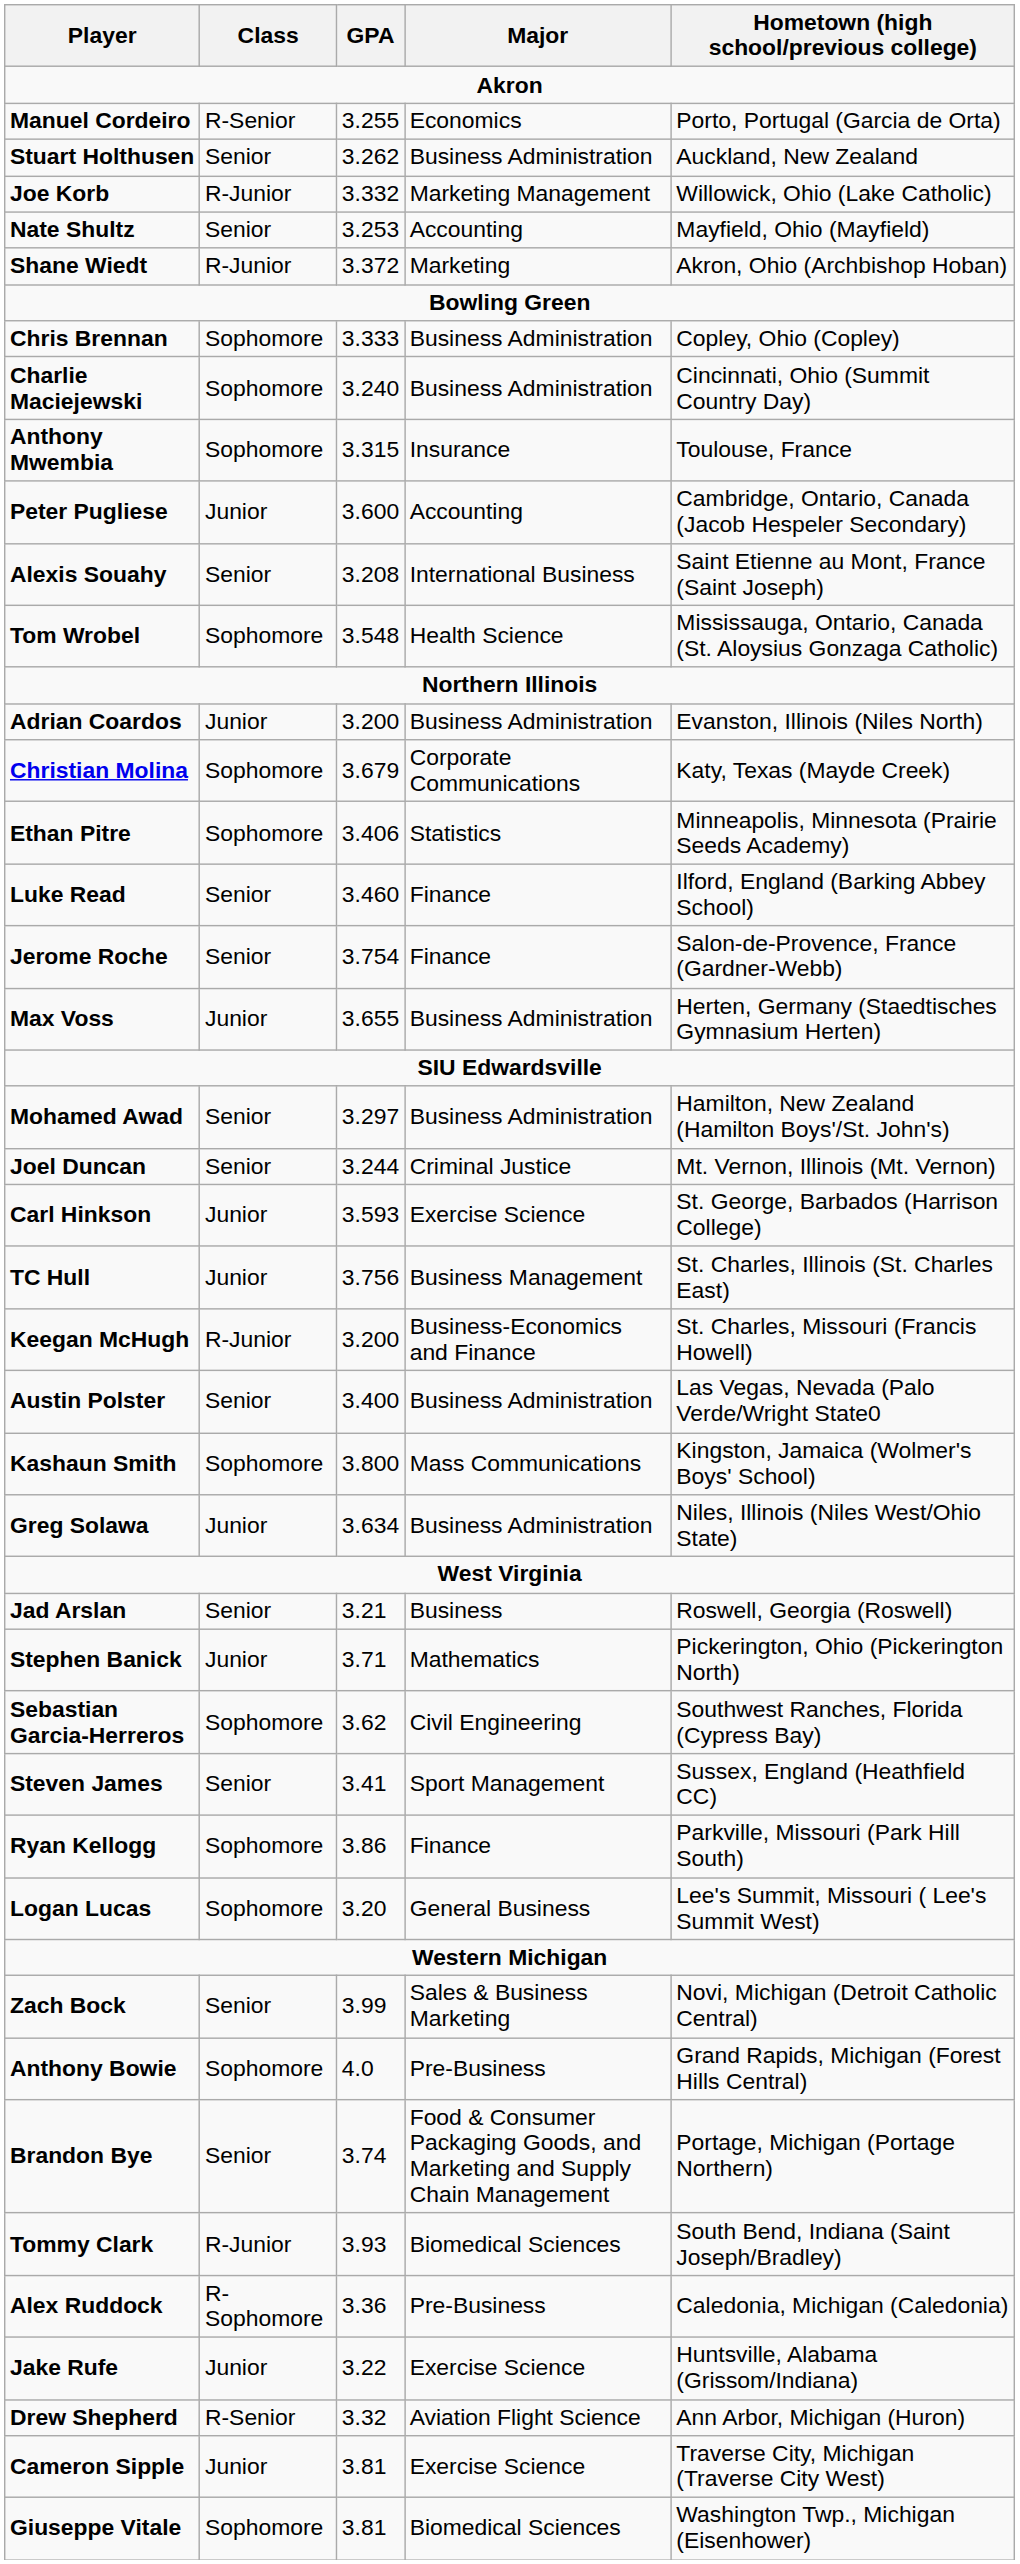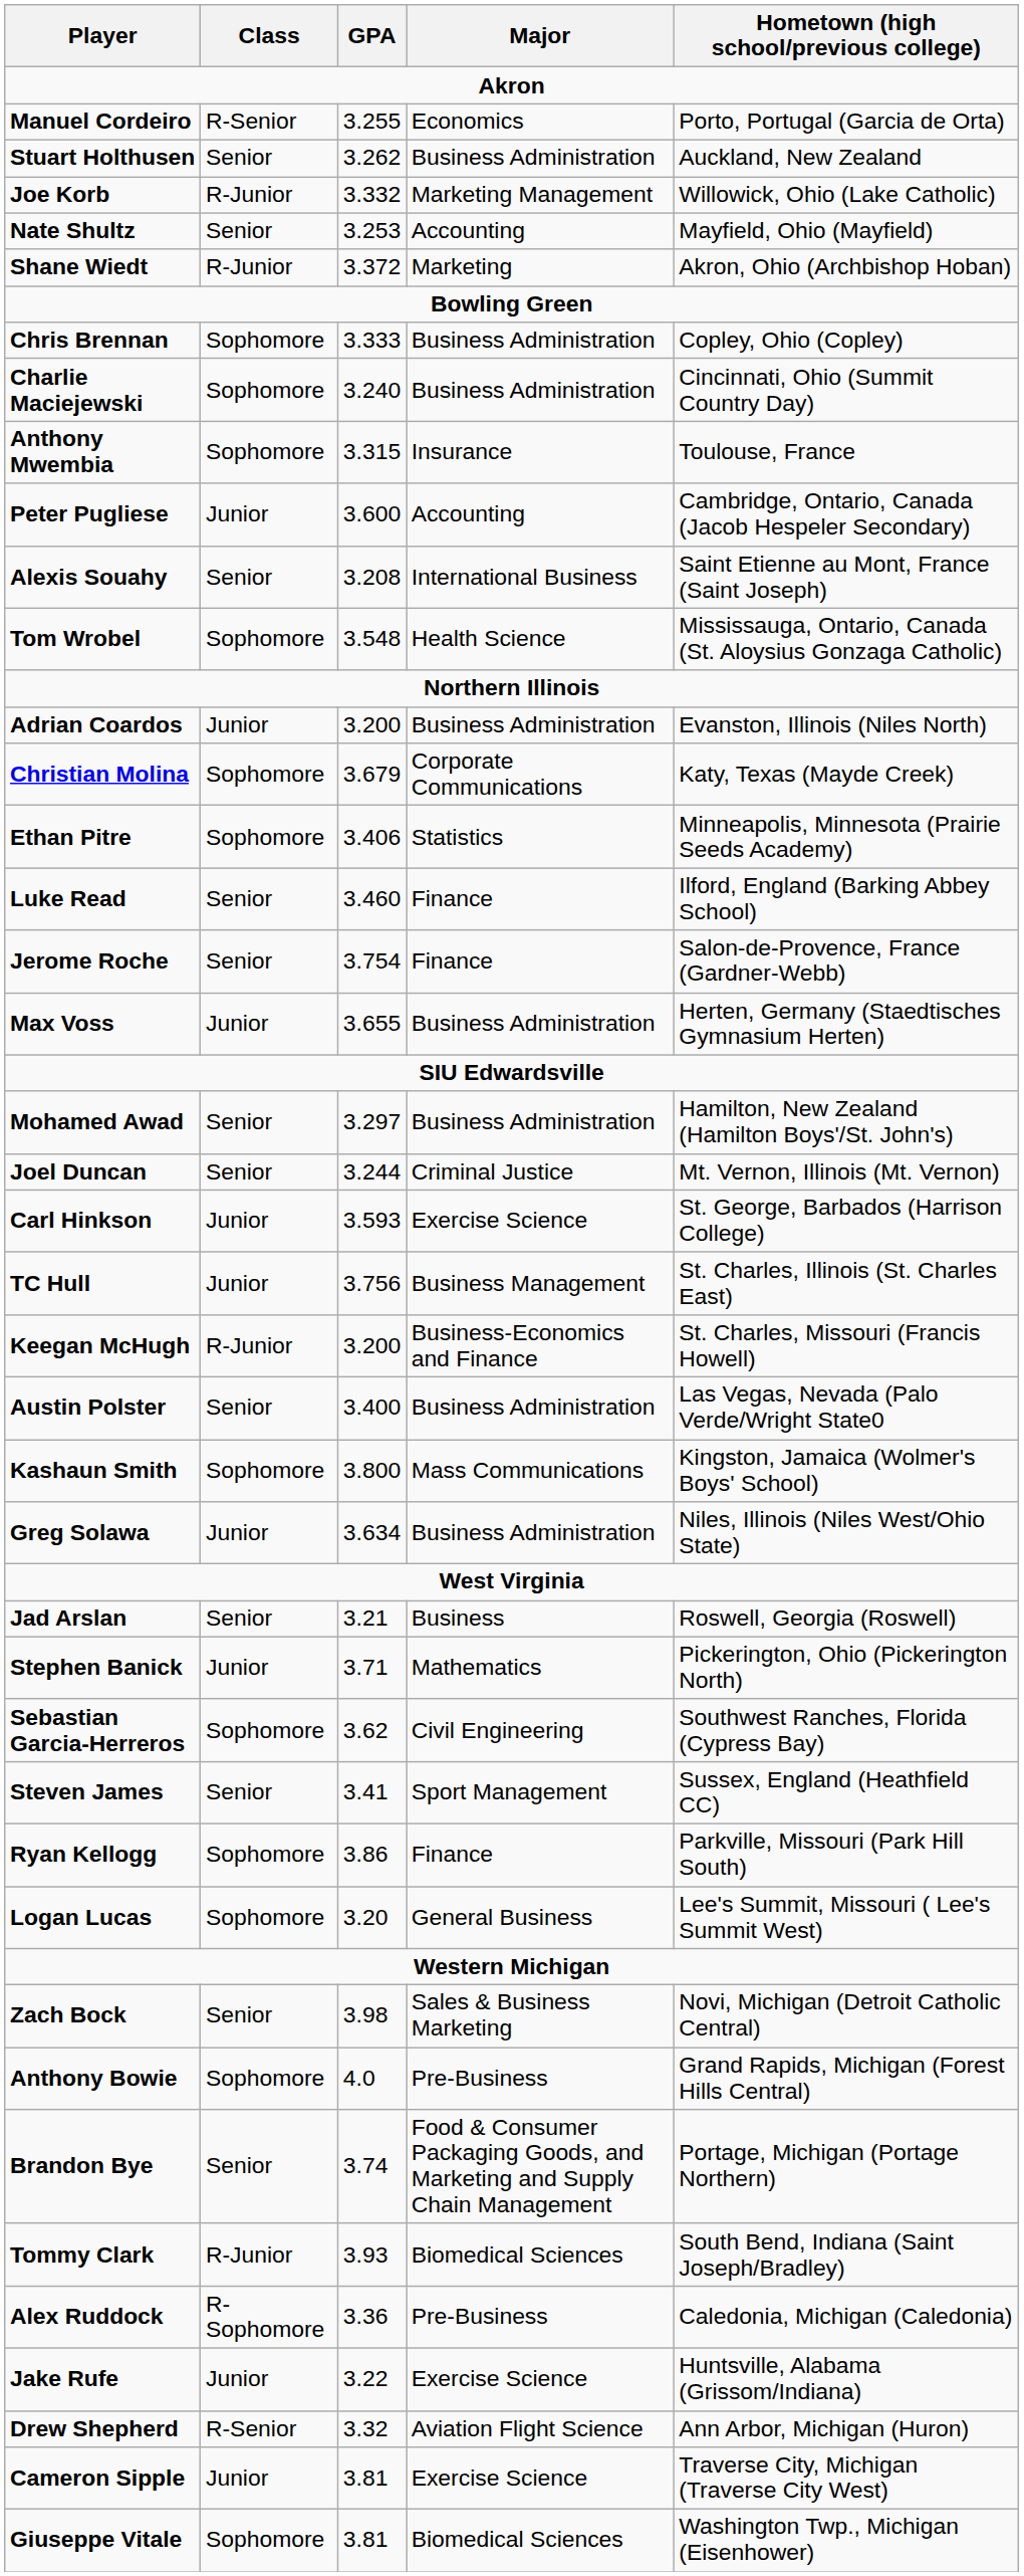Zach Bock | GPA: 3.99 -> 3.98
